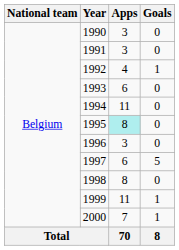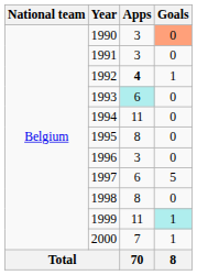1990 | Goals: no background -> lightsalmon background
1992 | Apps: normal -> bold
1993 | Apps: no background -> paleturquoise background
1995 | Apps: paleturquoise background -> no background
1999 | Goals: no background -> paleturquoise background
